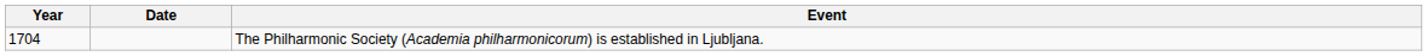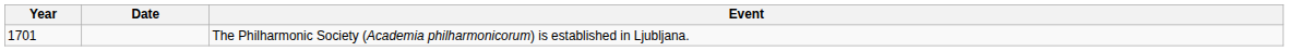row 2 | Year: 1704 -> 1701
